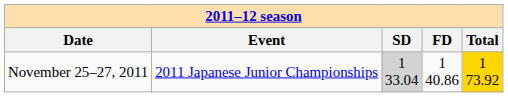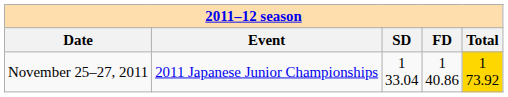November 25–27, 2011 | SD: lightgrey background -> no background
